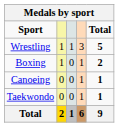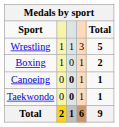Canoeing | column 3: normal -> bold
Taekwondo | column 3: normal -> bold
